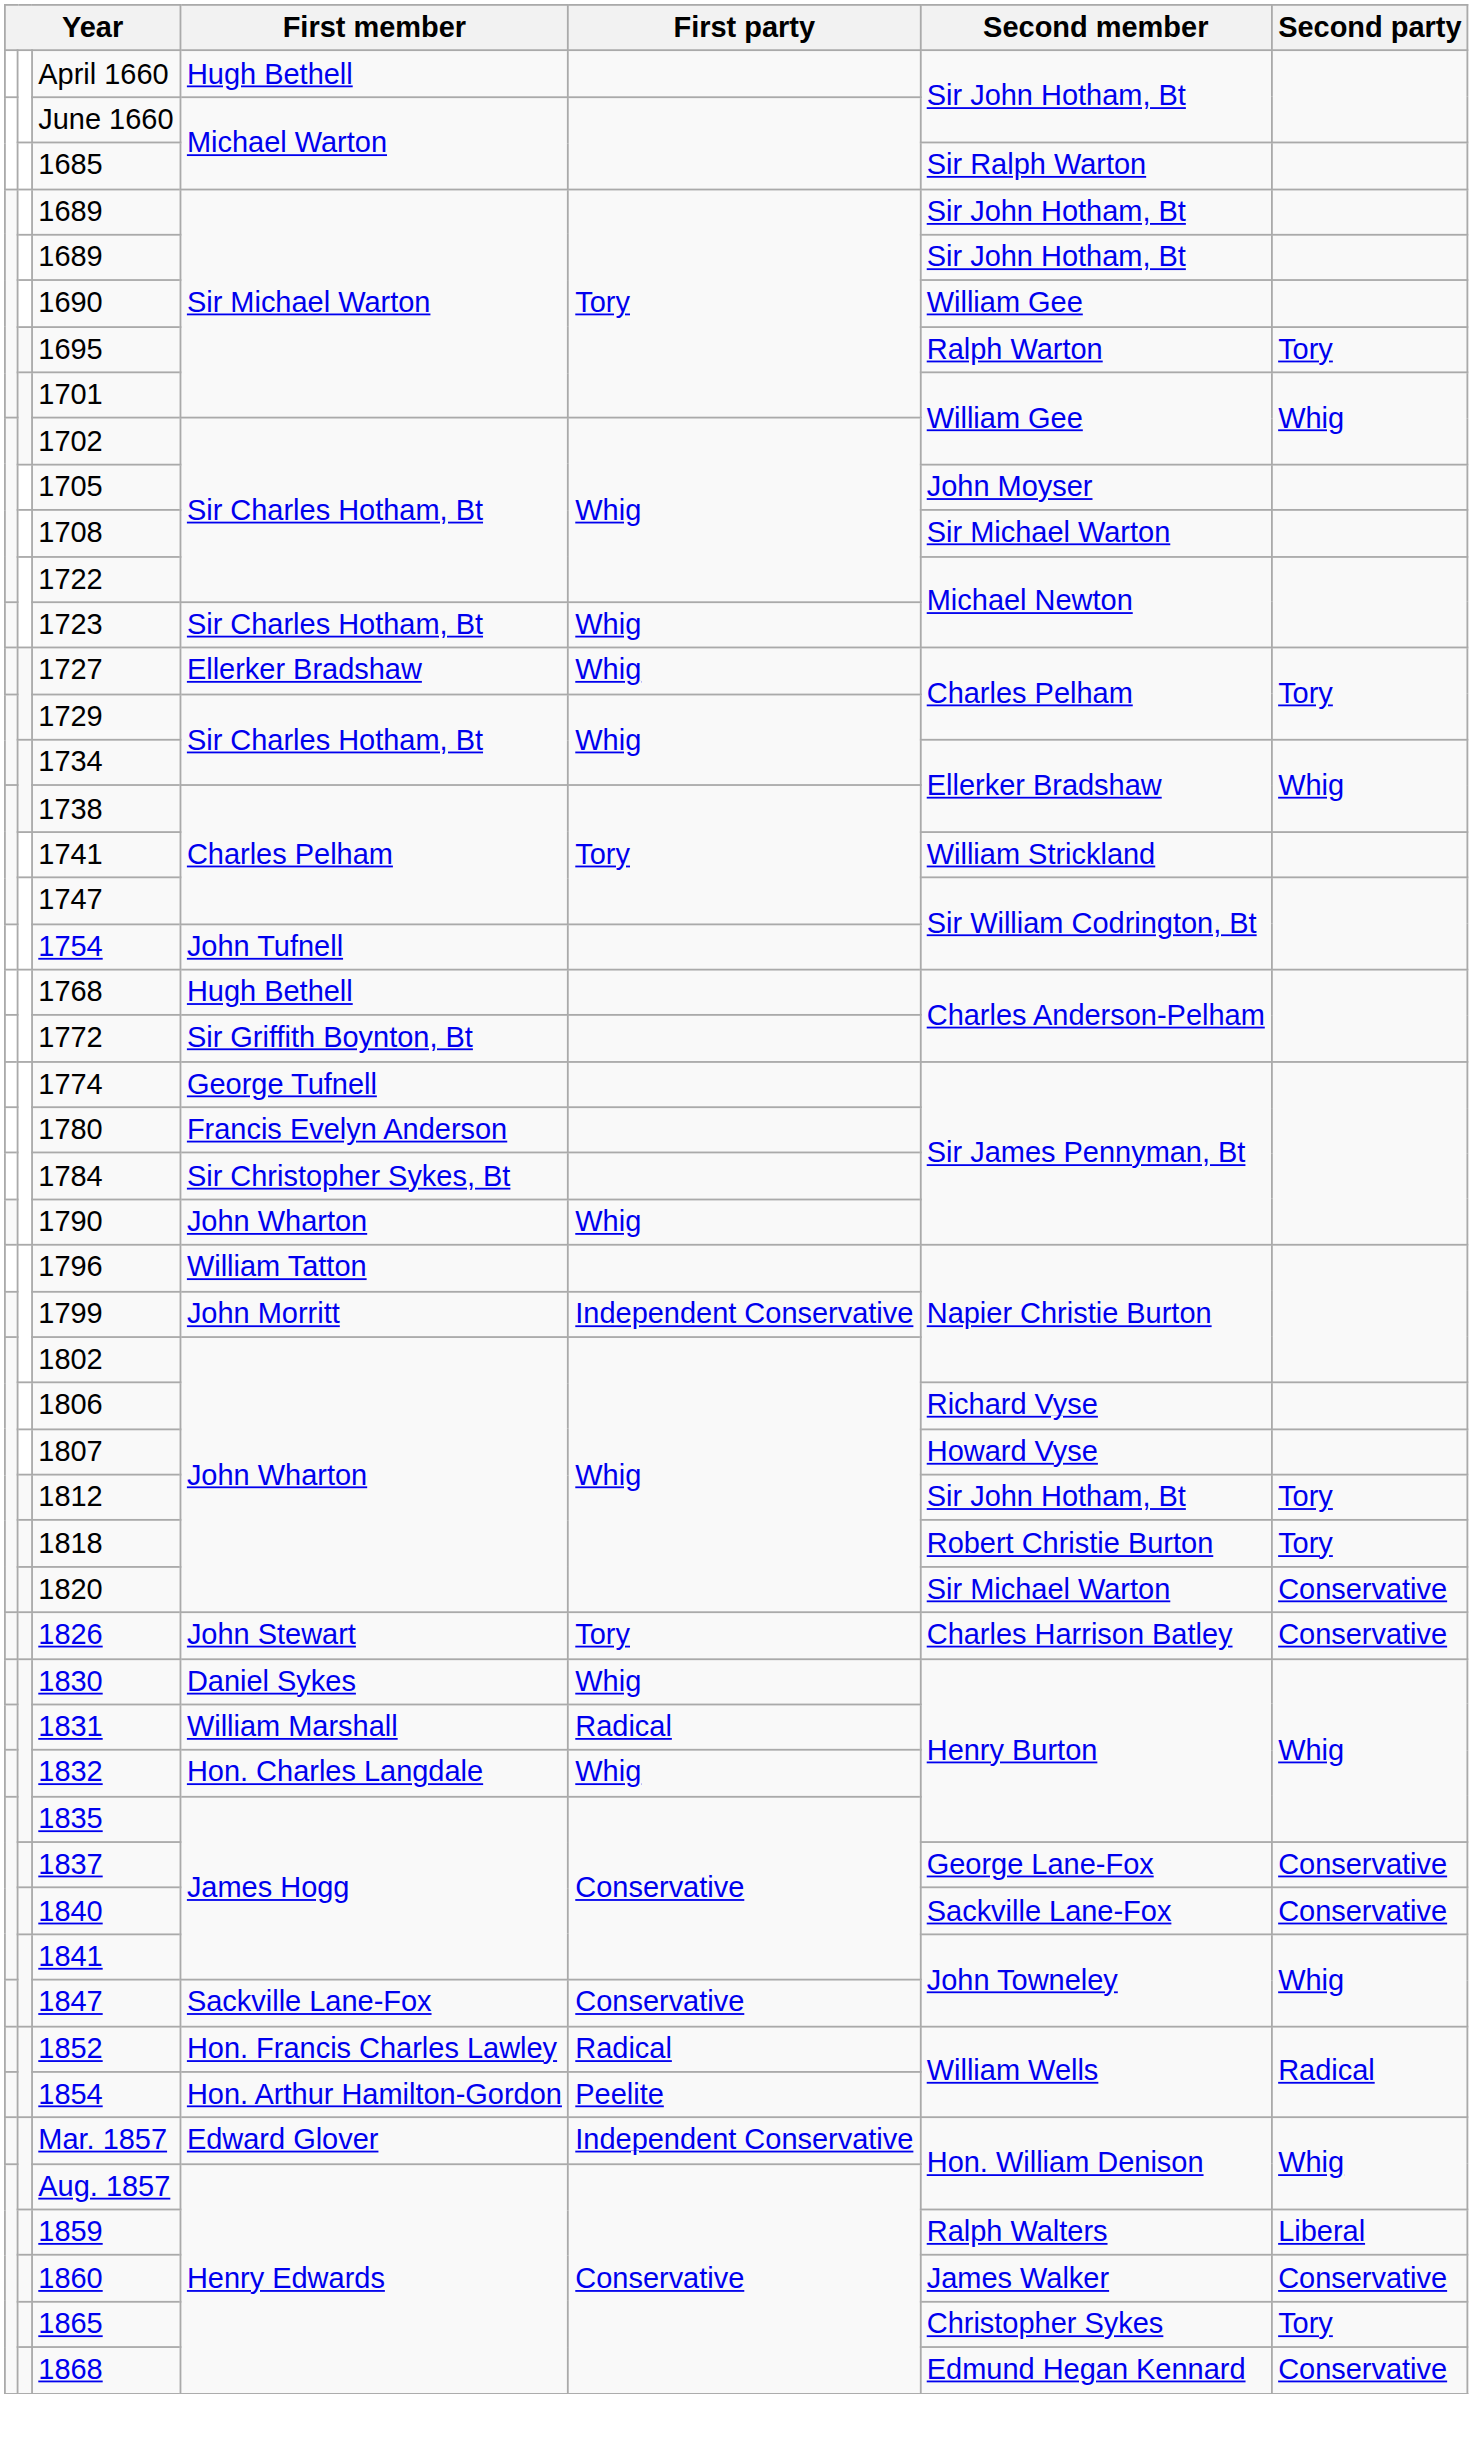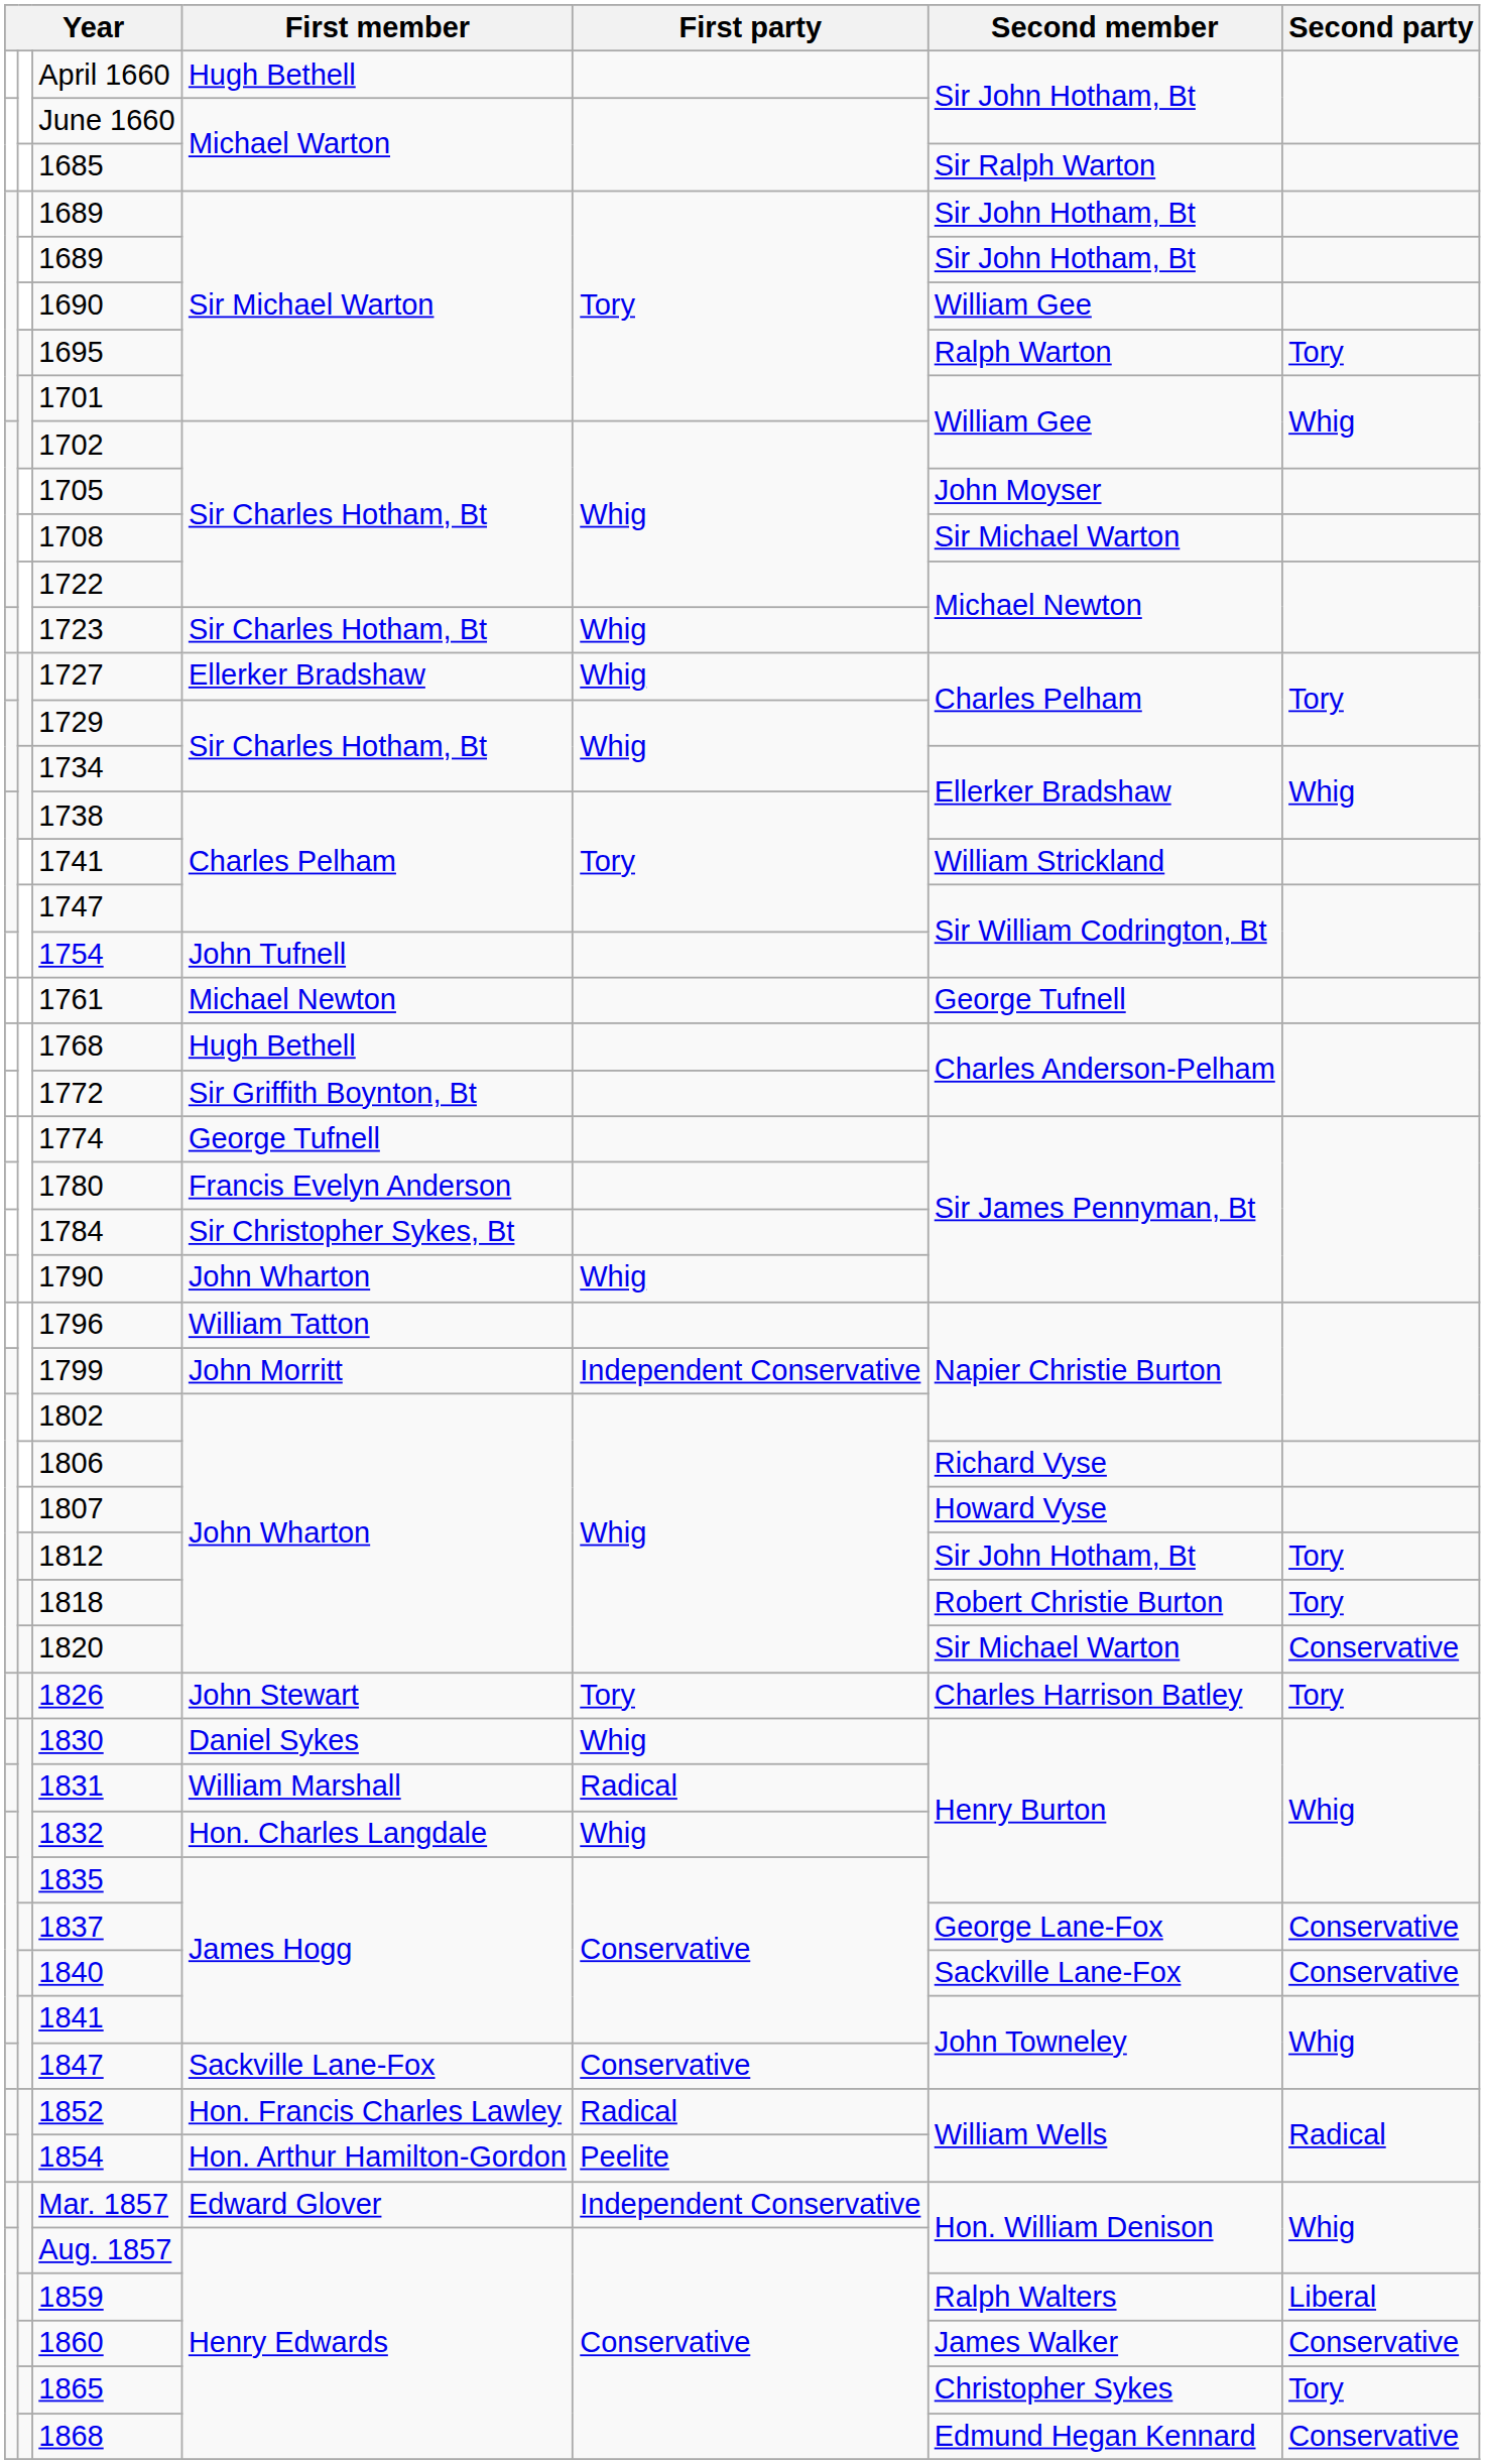+ row: 1761 | Michael Newton | George Tufnell
1826 | Second party: Conservative -> Tory
